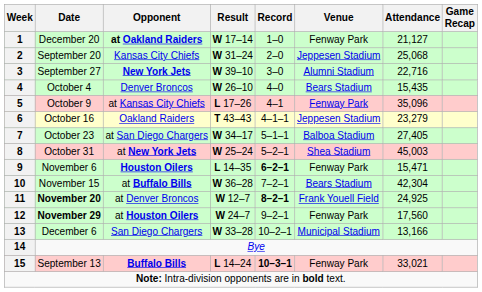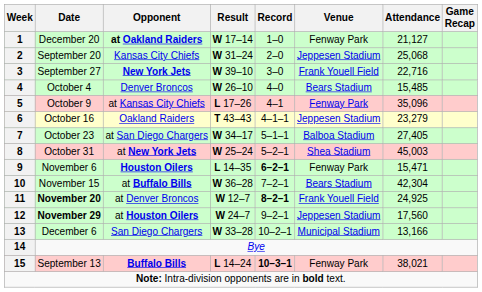3 | Venue: Alumni Stadium -> Frank Youell Field
4 | Attendance: 15,435 -> 15,485
12 | Venue: Fenway Park -> Jeppesen Stadium
15 | Attendance: 33,021 -> 38,021
